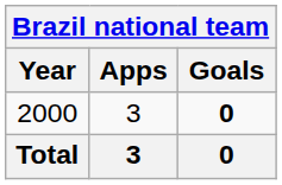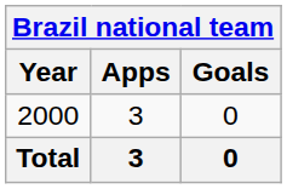2000 | Goals: bold -> normal
